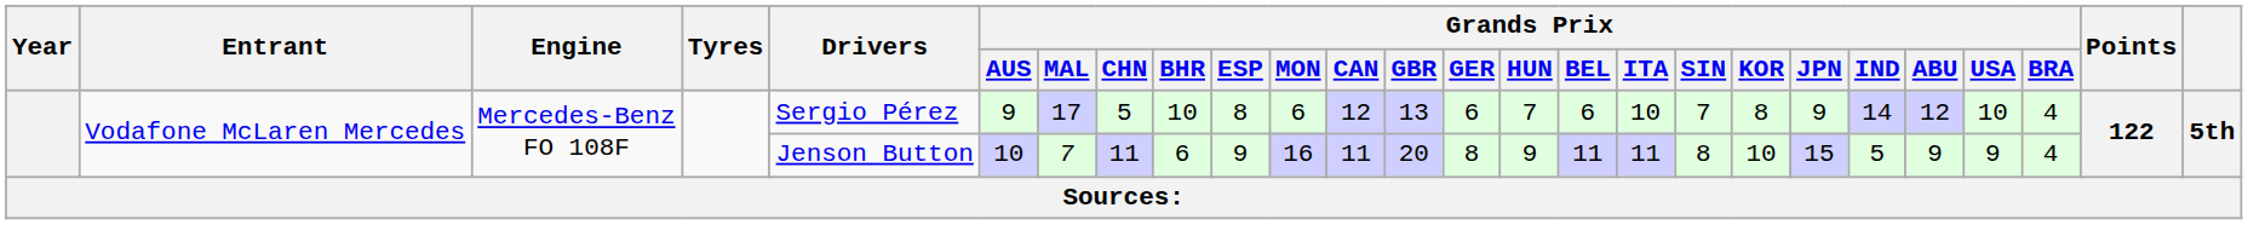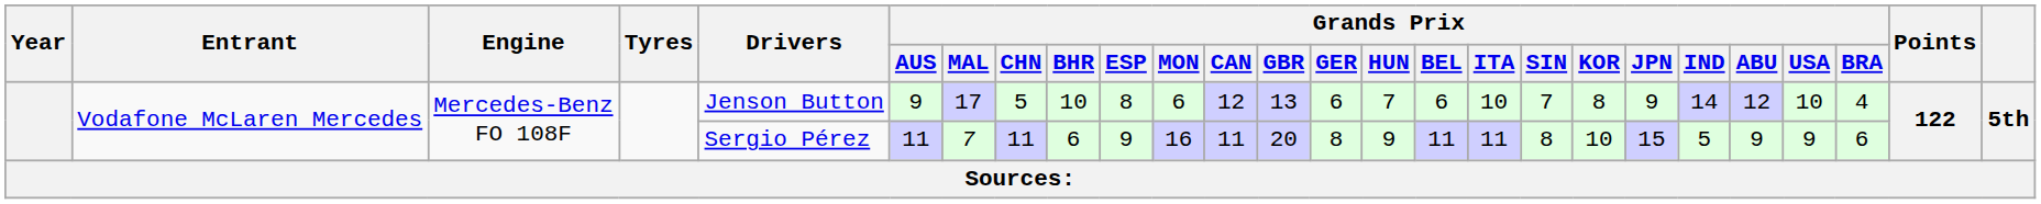row 3 | Drivers: Sergio Pérez -> Jenson Button
row 4 | Drivers: Jenson Button -> Sergio Pérez
row 4 | Grands Prix / AUS: 10 -> 11
row 4 | Grands Prix / BRA: 4 -> 6
